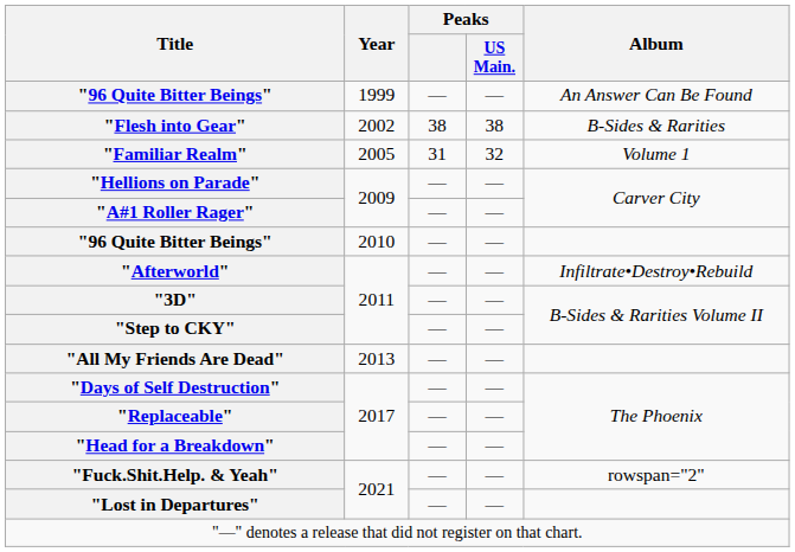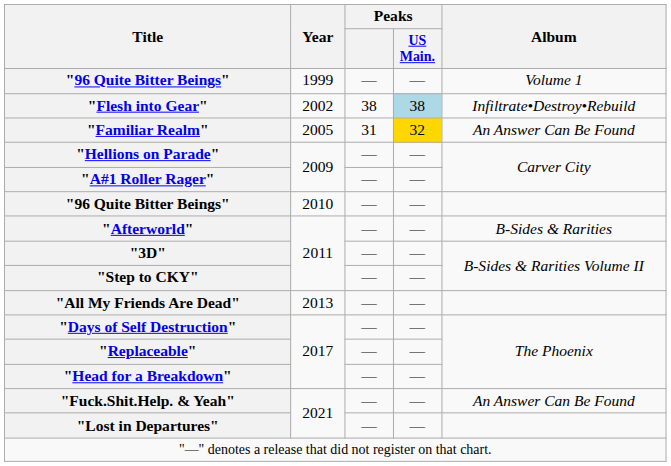"96 Quite Bitter Beings" / 1999 | Album: An Answer Can Be Found -> Volume 1
"Flesh into Gear" | Peaks / US Main.: no background -> lightblue background
"Flesh into Gear" | Album: B-Sides & Rarities -> Infiltrate•Destroy•Rebuild
"Familiar Realm" | Peaks / US Main.: no background -> gold background
"Familiar Realm" | Album: Volume 1 -> An Answer Can Be Found
"Afterworld" | Album: Infiltrate•Destroy•Rebuild -> B-Sides & Rarities
"Fuck.Shit.Help. & Yeah" | Album: rowspan="2" -> An Answer Can Be Found
